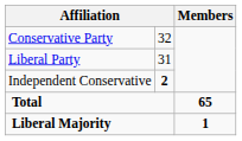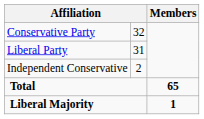Independent Conservative | column 2: bold -> normal
